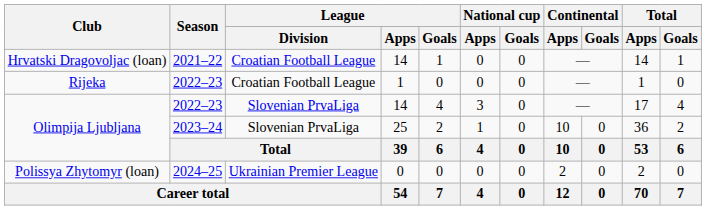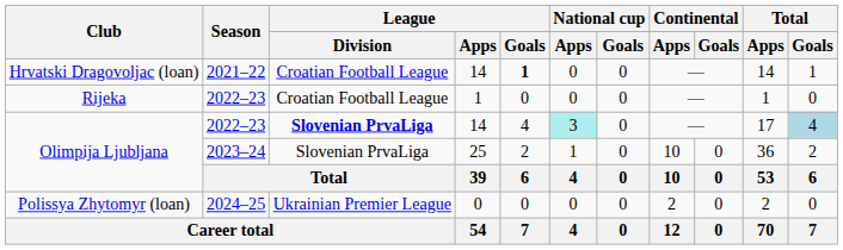Hrvatski Dragovoljac (loan) | League / Goals: normal -> bold
Olimpija Ljubljana / 2022–23 | League / Division: normal -> bold
Olimpija Ljubljana / 2022–23 | National cup / Apps: no background -> paleturquoise background
Olimpija Ljubljana / 2022–23 | Total / Goals: no background -> lightblue background
